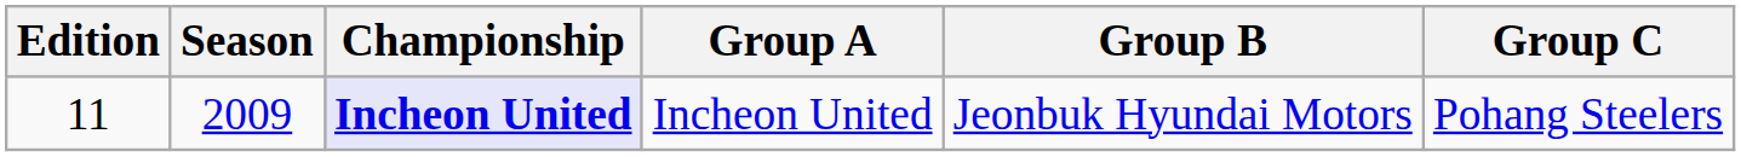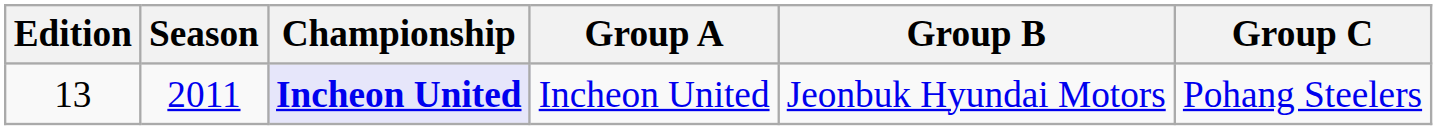row 2 | Edition: 11 -> 13
row 2 | Season: 2009 -> 2011
